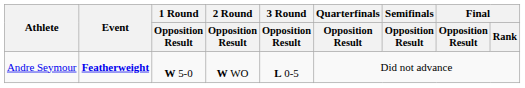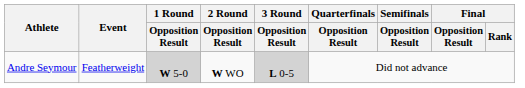Andre Seymour | Event: bold -> normal
Andre Seymour | 1 Round / Opposition Result: no background -> lightgrey background
Andre Seymour | 3 Round / Opposition Result: no background -> lightgrey background
